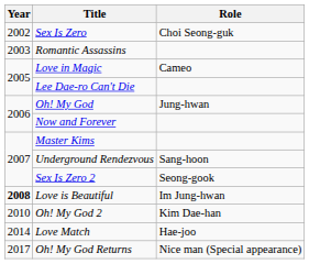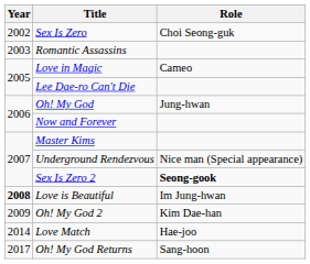Underground Rendezvous | Role: Sang-hoon -> Nice man (Special appearance)
Sex Is Zero 2 | Role: normal -> bold
Oh! My God 2 | Year: 2010 -> 2009
Oh! My God Returns | Role: Nice man (Special appearance) -> Sang-hoon
